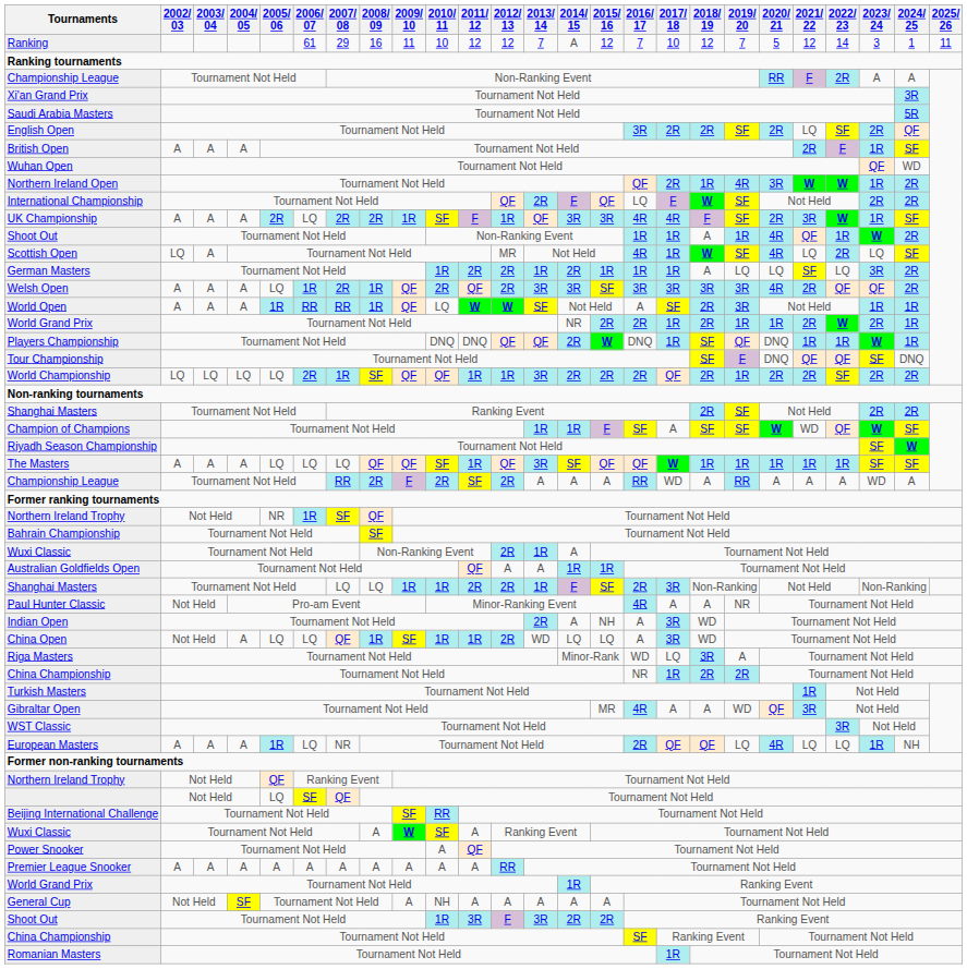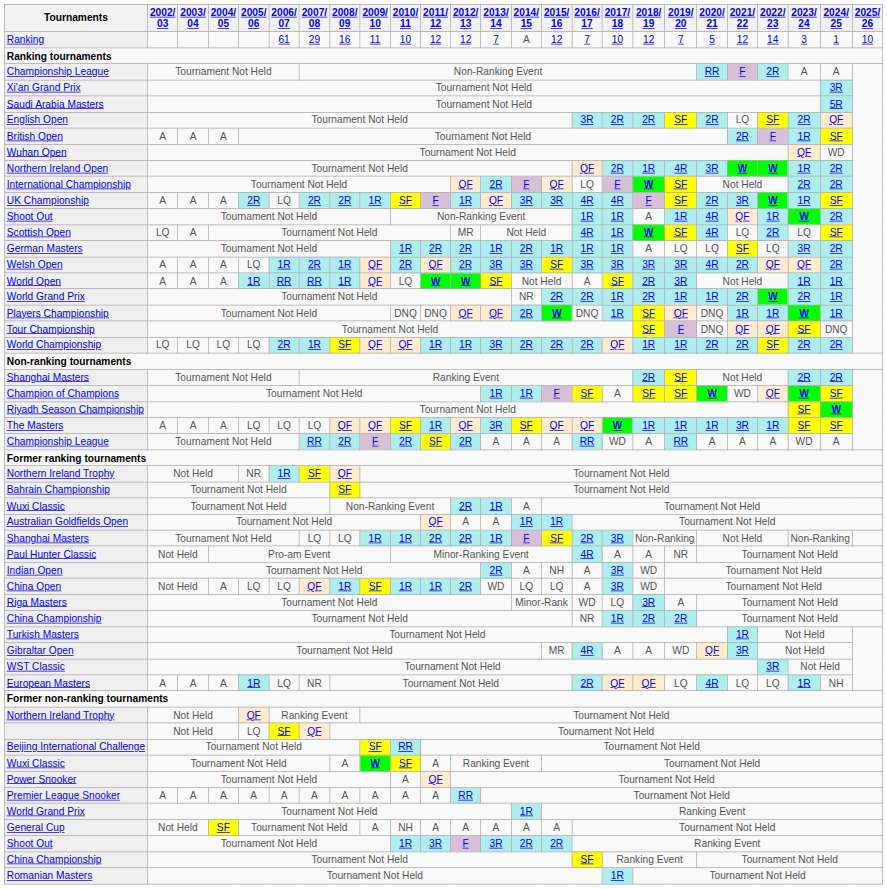Ranking | 2025/ 26: 11 -> 10
World Championship | 2018/ 19: 2R -> 1R
The Masters | 2021/ 22: 1R -> 3R
